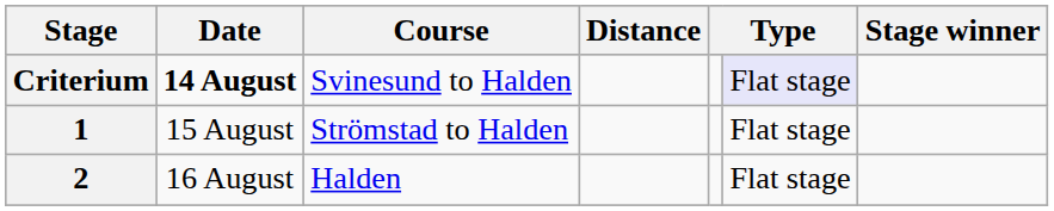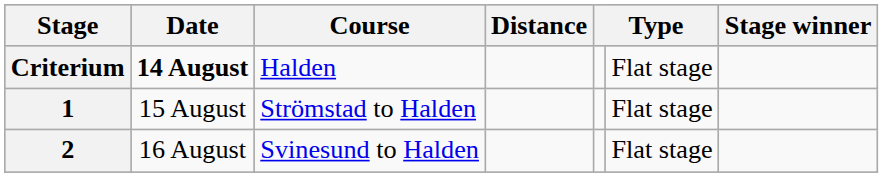Criterium | Course: Svinesund to Halden -> Halden
Criterium | column 6: lavender background -> no background
2 | Course: Halden -> Svinesund to Halden
